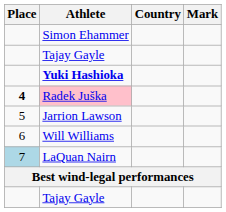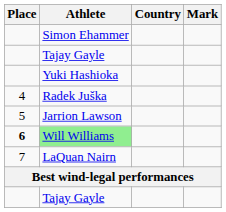Yuki Hashioka | Athlete: bold -> normal
Radek Juška | Place: bold -> normal
Radek Juška | Athlete: pink background -> no background
Will Williams | Place: normal -> bold
Will Williams | Athlete: no background -> lightgreen background
LaQuan Nairn | Place: lightblue background -> no background
